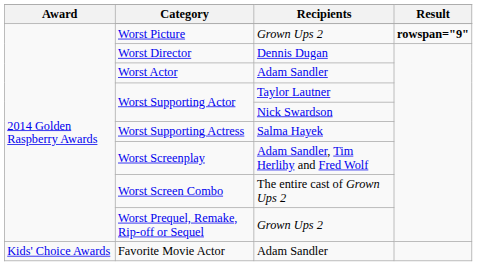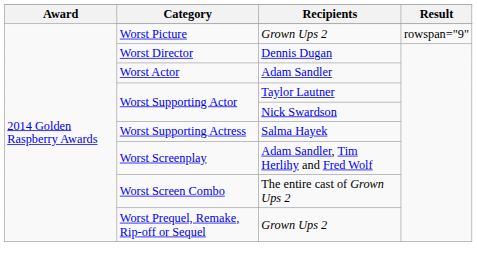Worst Picture | Result: bold -> normal
- row: Kids' Choice Awards | Favorite Movie Actor | Adam Sandler
